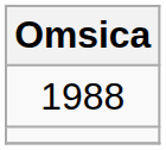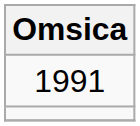row 2 | column 1: 1988 -> 1991
